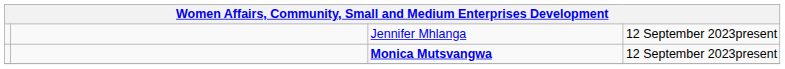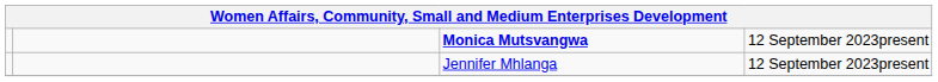rows swapped: Monica Mutsvangwa <-> Jennifer Mhlanga
